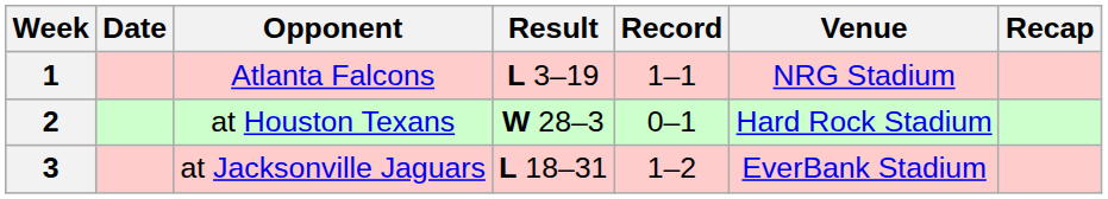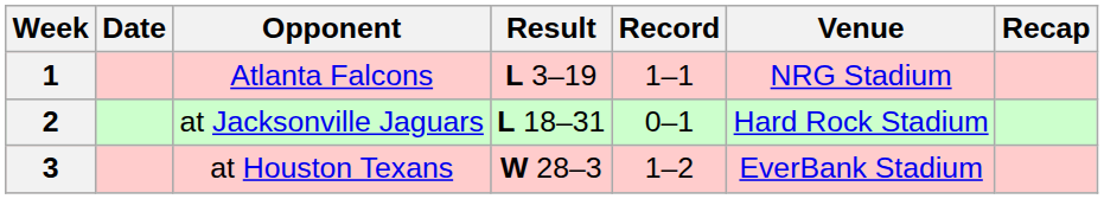2 | Opponent: at Houston Texans -> at Jacksonville Jaguars
2 | Result: W 28–3 -> L 18–31
3 | Opponent: at Jacksonville Jaguars -> at Houston Texans
3 | Result: L 18–31 -> W 28–3
